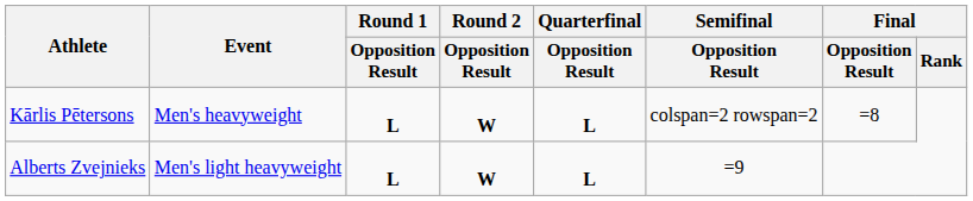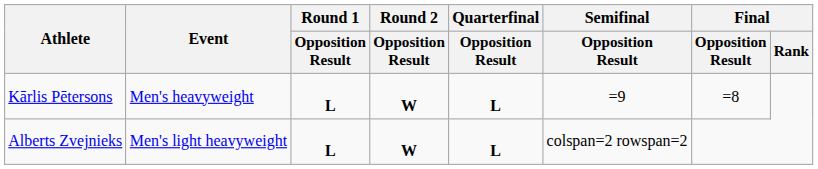Kārlis Pētersons | Semifinal / Opposition Result: colspan=2 rowspan=2 -> =9
Alberts Zvejnieks | Semifinal / Opposition Result: =9 -> colspan=2 rowspan=2
